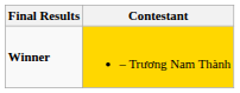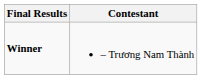Winner | Contestant: gold background -> no background
